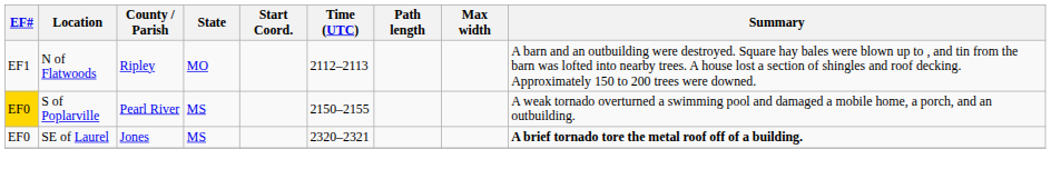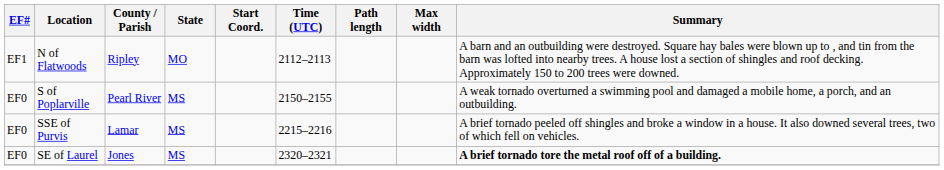S of Poplarville | EF#: gold background -> no background
+ row: EF0 | SSE of Purvis | Lamar | MS | 2215–2216 | A brief tornado peeled off shingles and broke a window in a house. It also downed several trees, two of which fell on vehicles.
